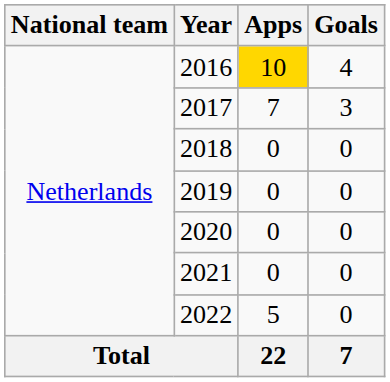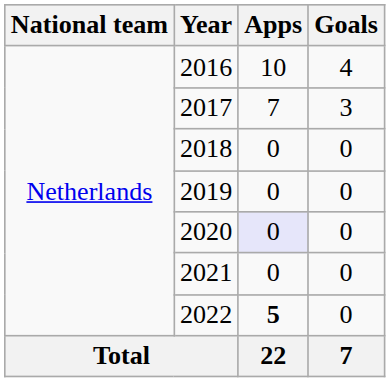2016 | Apps: gold background -> no background
2020 | Apps: no background -> lavender background
2022 | Apps: normal -> bold
